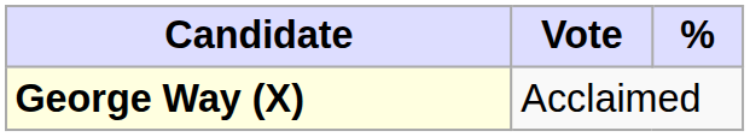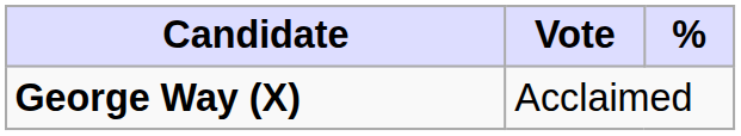George Way (X) | Candidate: lightyellow background -> no background
